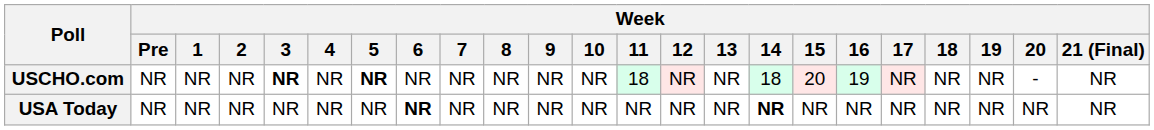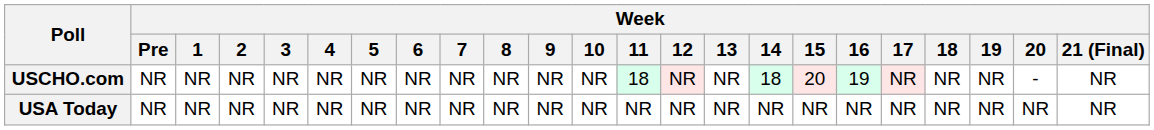USCHO.com | Week / 3: bold -> normal
USCHO.com | Week / 5: bold -> normal
USA Today | Week / 6: bold -> normal
USA Today | Week / 14: bold -> normal
